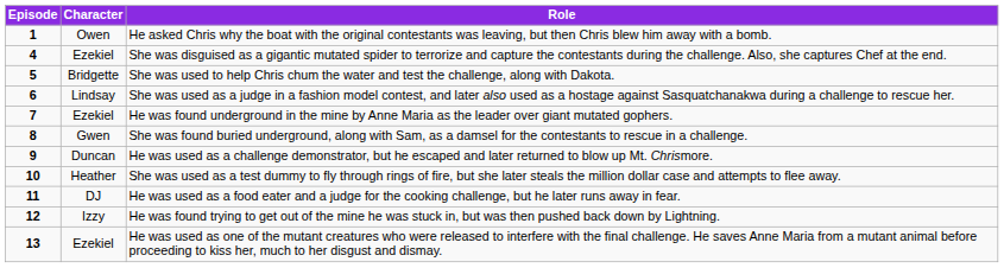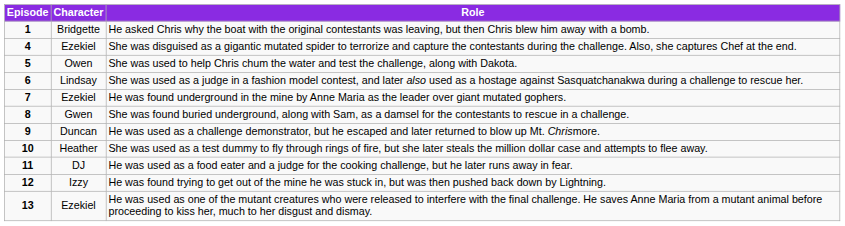row 2 | Character: Owen -> Bridgette
row 4 | Character: Bridgette -> Owen
